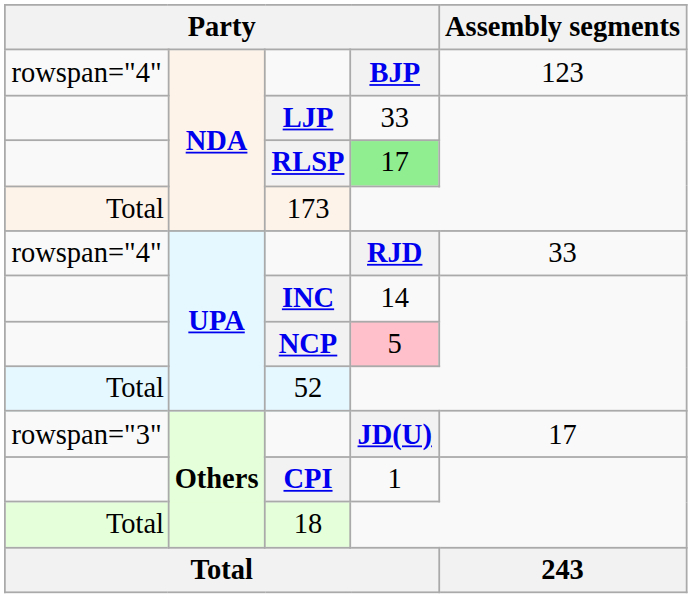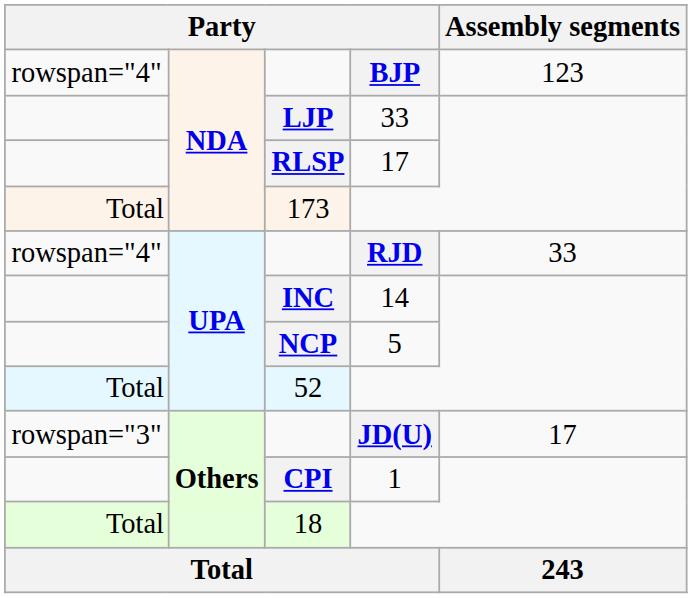RLSP | column 4: lightgreen background -> no background
NCP | column 4: pink background -> no background
